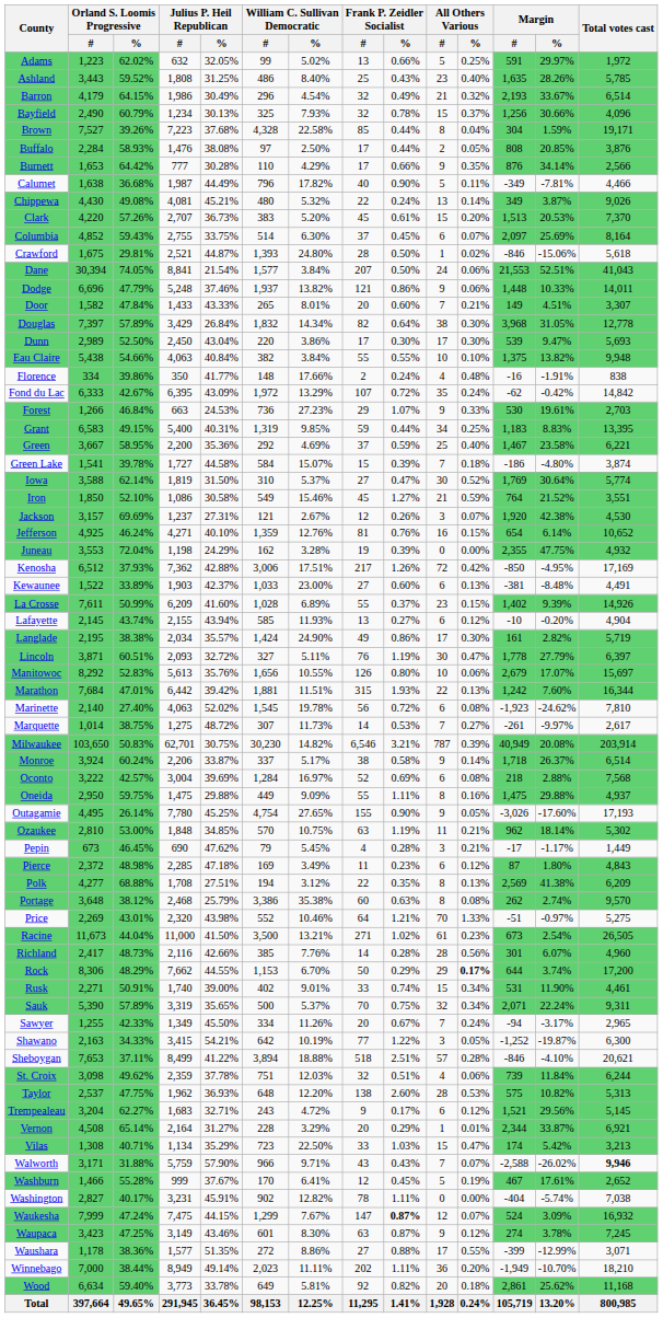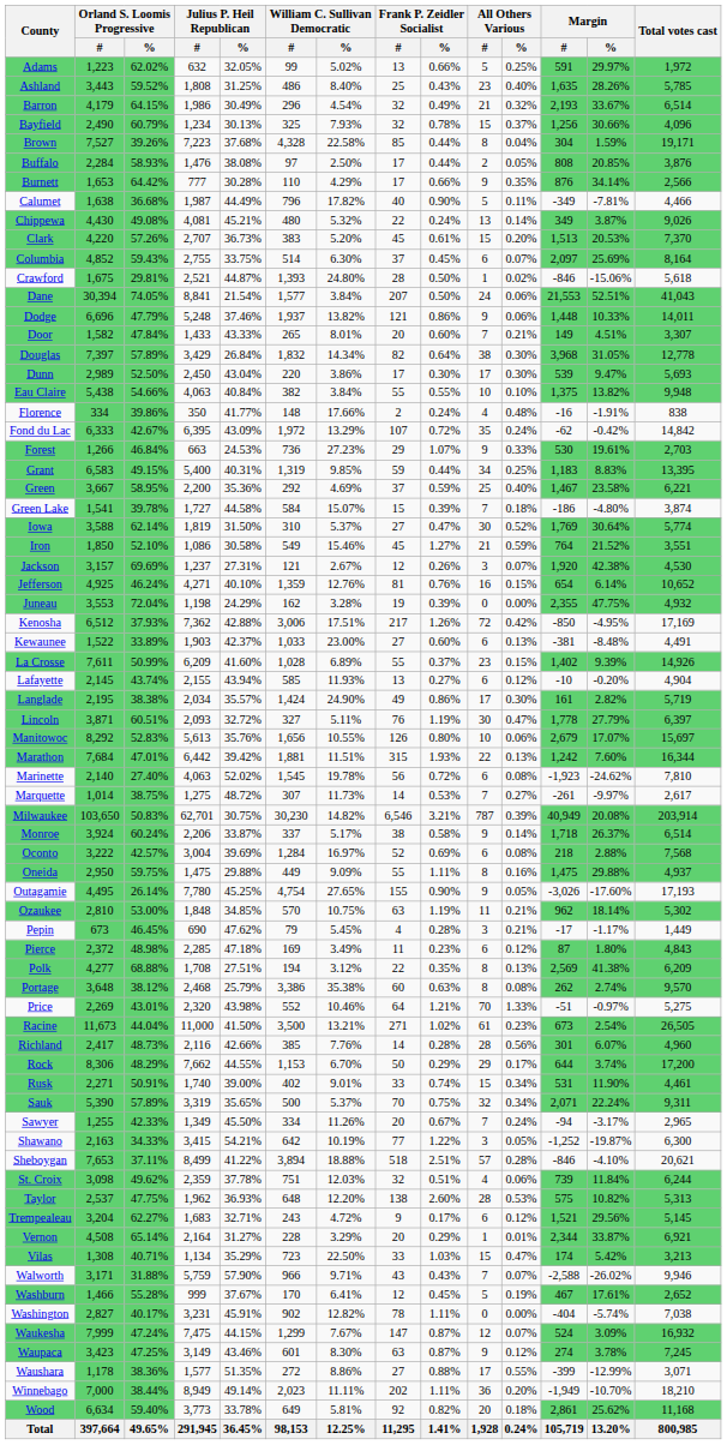Rock | All Others Various / %: bold -> normal
Walworth | Total votes cast: bold -> normal
Waukesha | Frank P. Zeidler Socialist / %: bold -> normal
